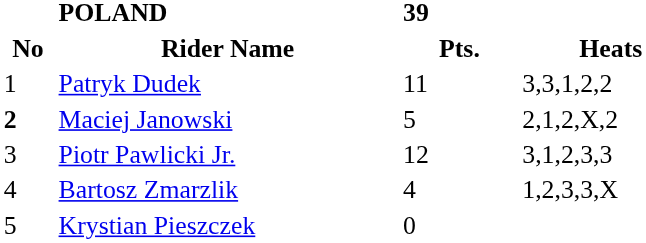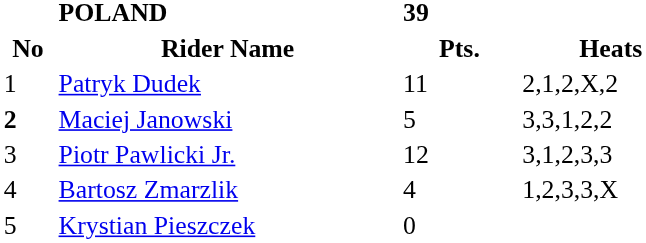Patryk Dudek | Heats: 3,3,1,2,2 -> 2,1,2,X,2
Maciej Janowski | Heats: 2,1,2,X,2 -> 3,3,1,2,2
